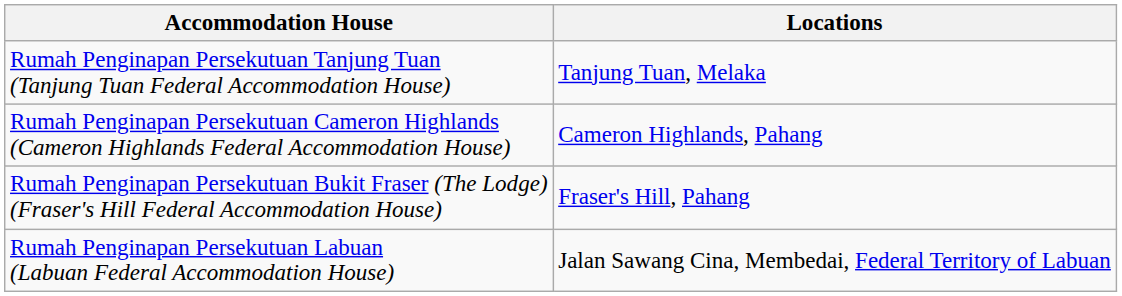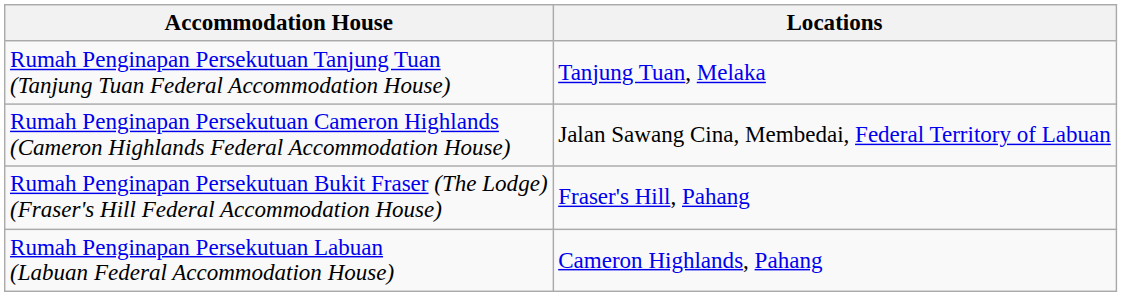row 3 | Locations: Cameron Highlands, Pahang -> Jalan Sawang Cina, Membedai, Federal Territory of Labuan
row 5 | Locations: Jalan Sawang Cina, Membedai, Federal Territory of Labuan -> Cameron Highlands, Pahang
